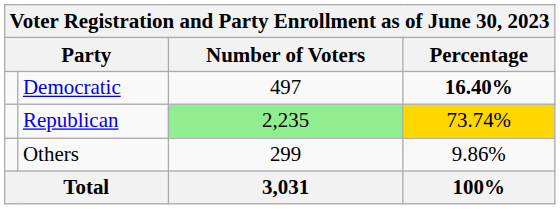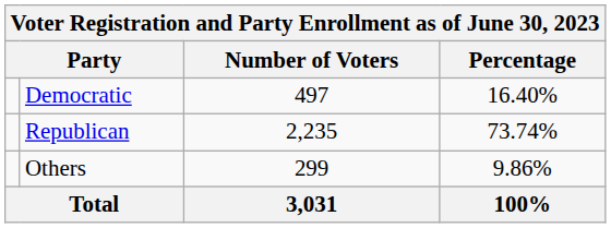Democratic | Percentage: bold -> normal
Republican | Number of Voters: lightgreen background -> no background
Republican | Percentage: gold background -> no background
